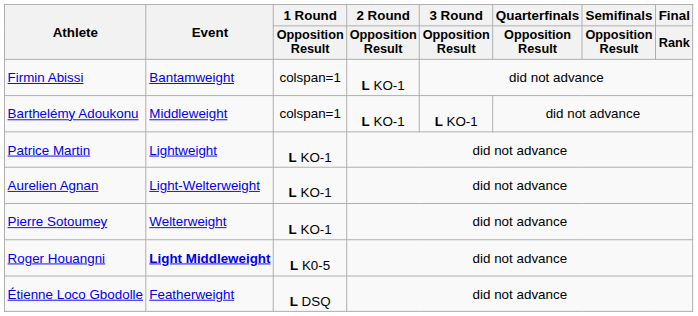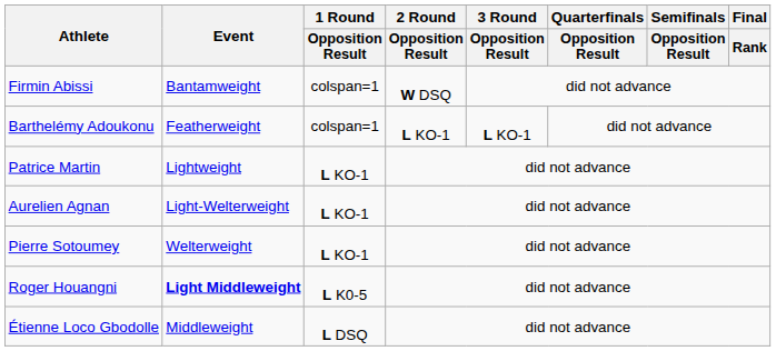Firmin Abissi | 2 Round / Opposition Result: L KO-1 -> W DSQ
Barthelémy Adoukonu | Event: Middleweight -> Featherweight
Étienne Loco Gbodolle | Event: Featherweight -> Middleweight
